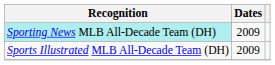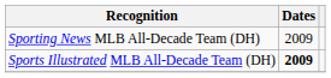row 2 | Recognition: paleturquoise background -> no background
row 3 | Dates: normal -> bold
